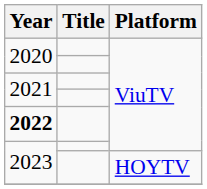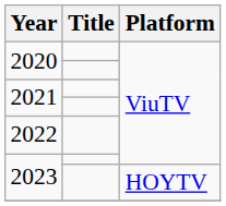2022 | Year: bold -> normal
